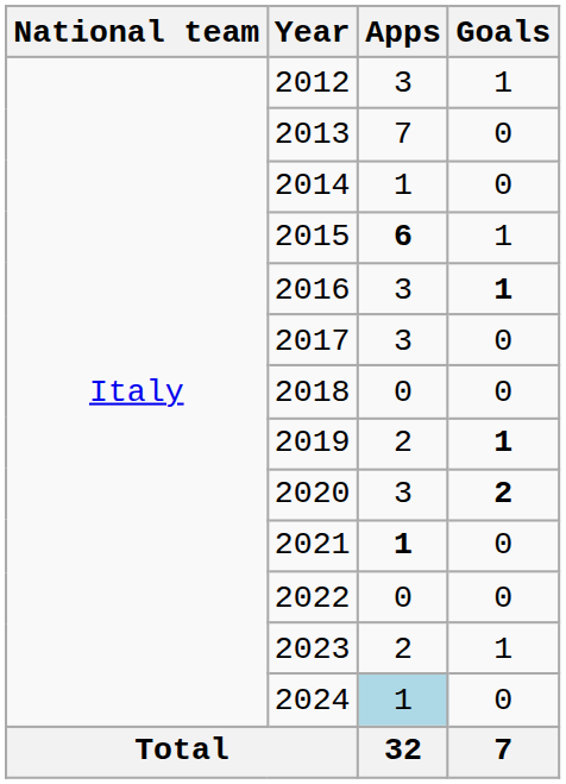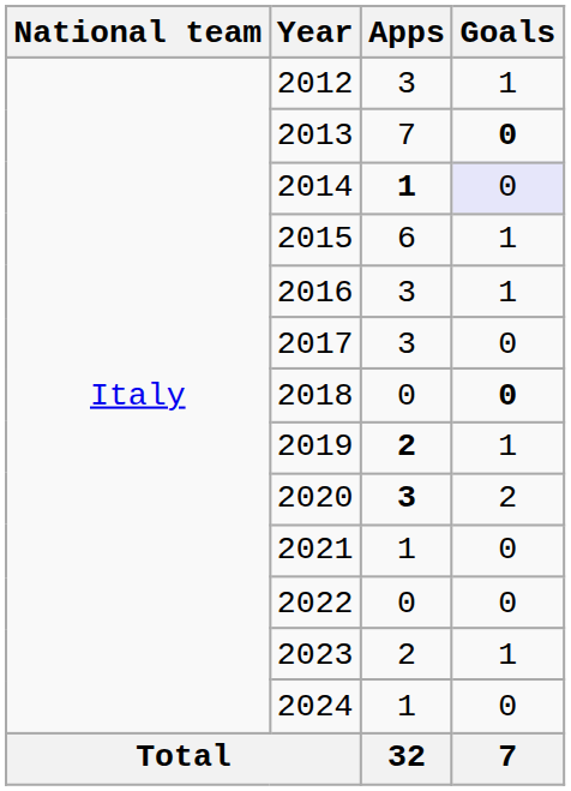2013 | Goals: normal -> bold
2014 | Apps: normal -> bold
2014 | Goals: no background -> lavender background
2015 | Apps: bold -> normal
2016 | Goals: bold -> normal
2018 | Goals: normal -> bold
2019 | Apps: normal -> bold
2019 | Goals: bold -> normal
2020 | Apps: normal -> bold
2020 | Goals: bold -> normal
2021 | Apps: bold -> normal
2024 | Apps: lightblue background -> no background
